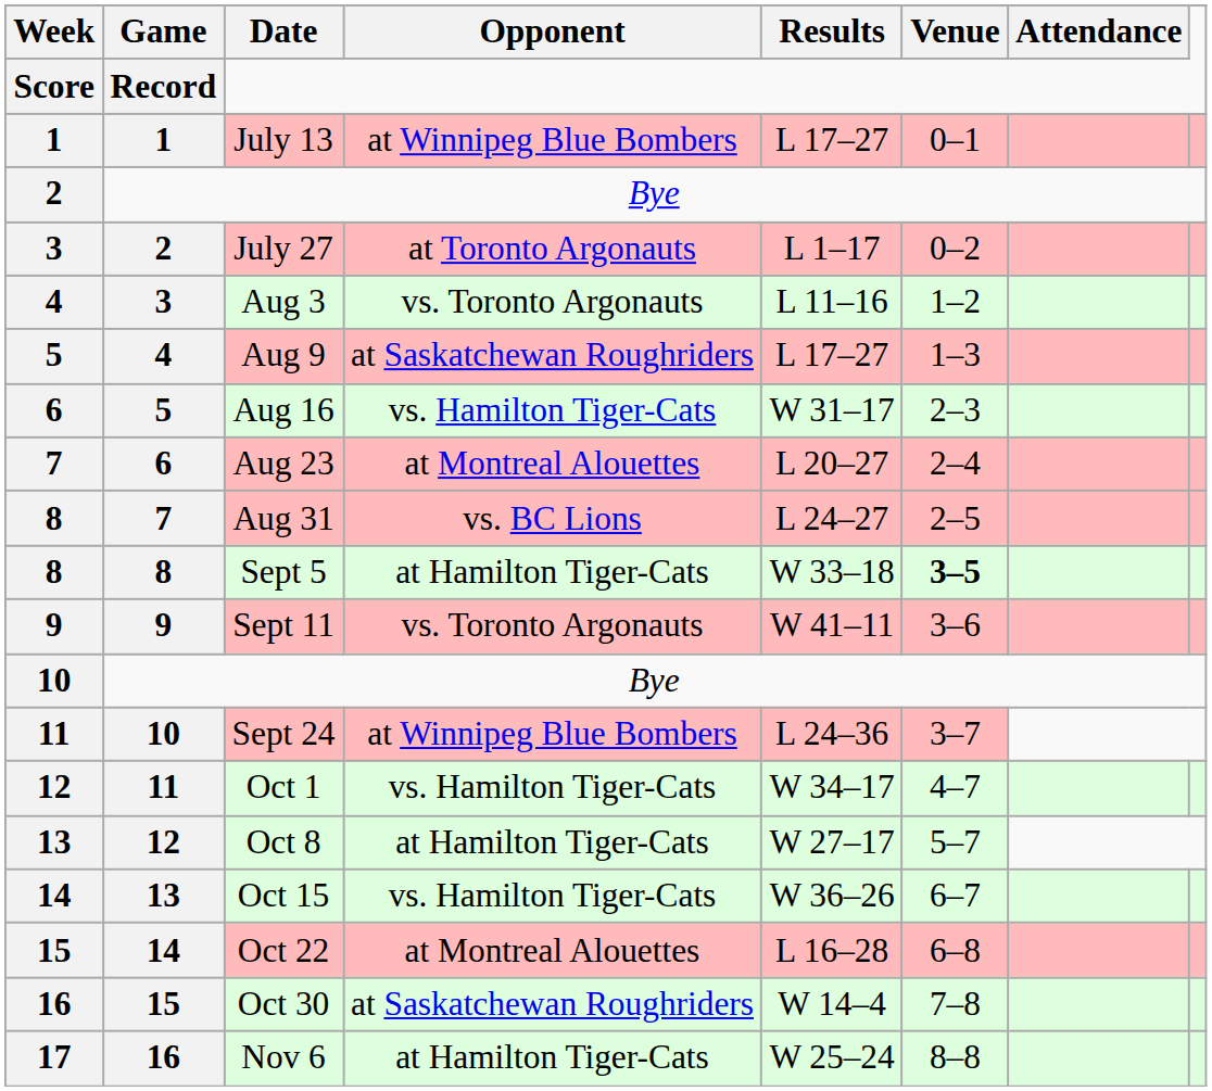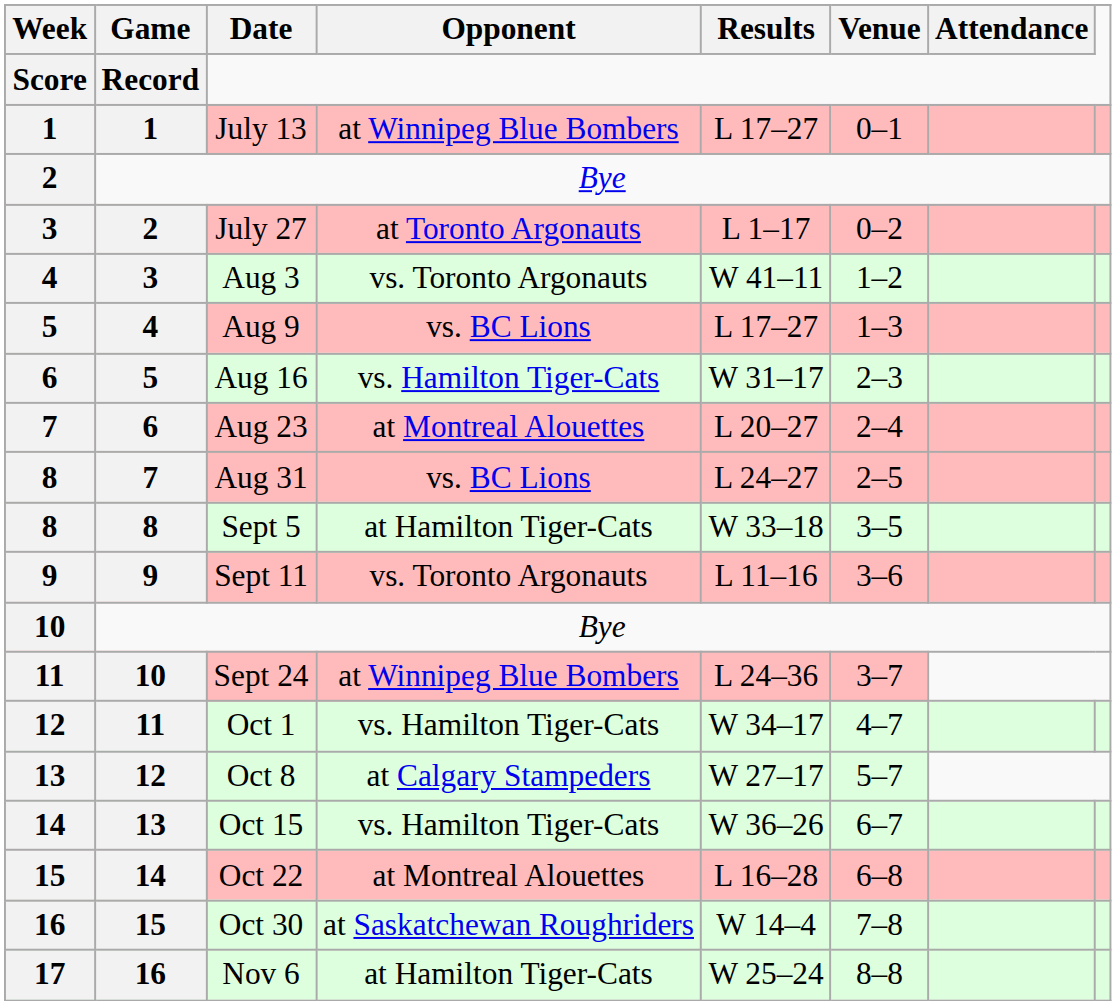Aug 3 | Results: L 11–16 -> W 41–11
Aug 9 | Opponent: at Saskatchewan Roughriders -> vs. BC Lions
Sept 5 | Venue: bold -> normal
Sept 11 | Results: W 41–11 -> L 11–16
Oct 8 | Opponent: at Hamilton Tiger-Cats -> at Calgary Stampeders
